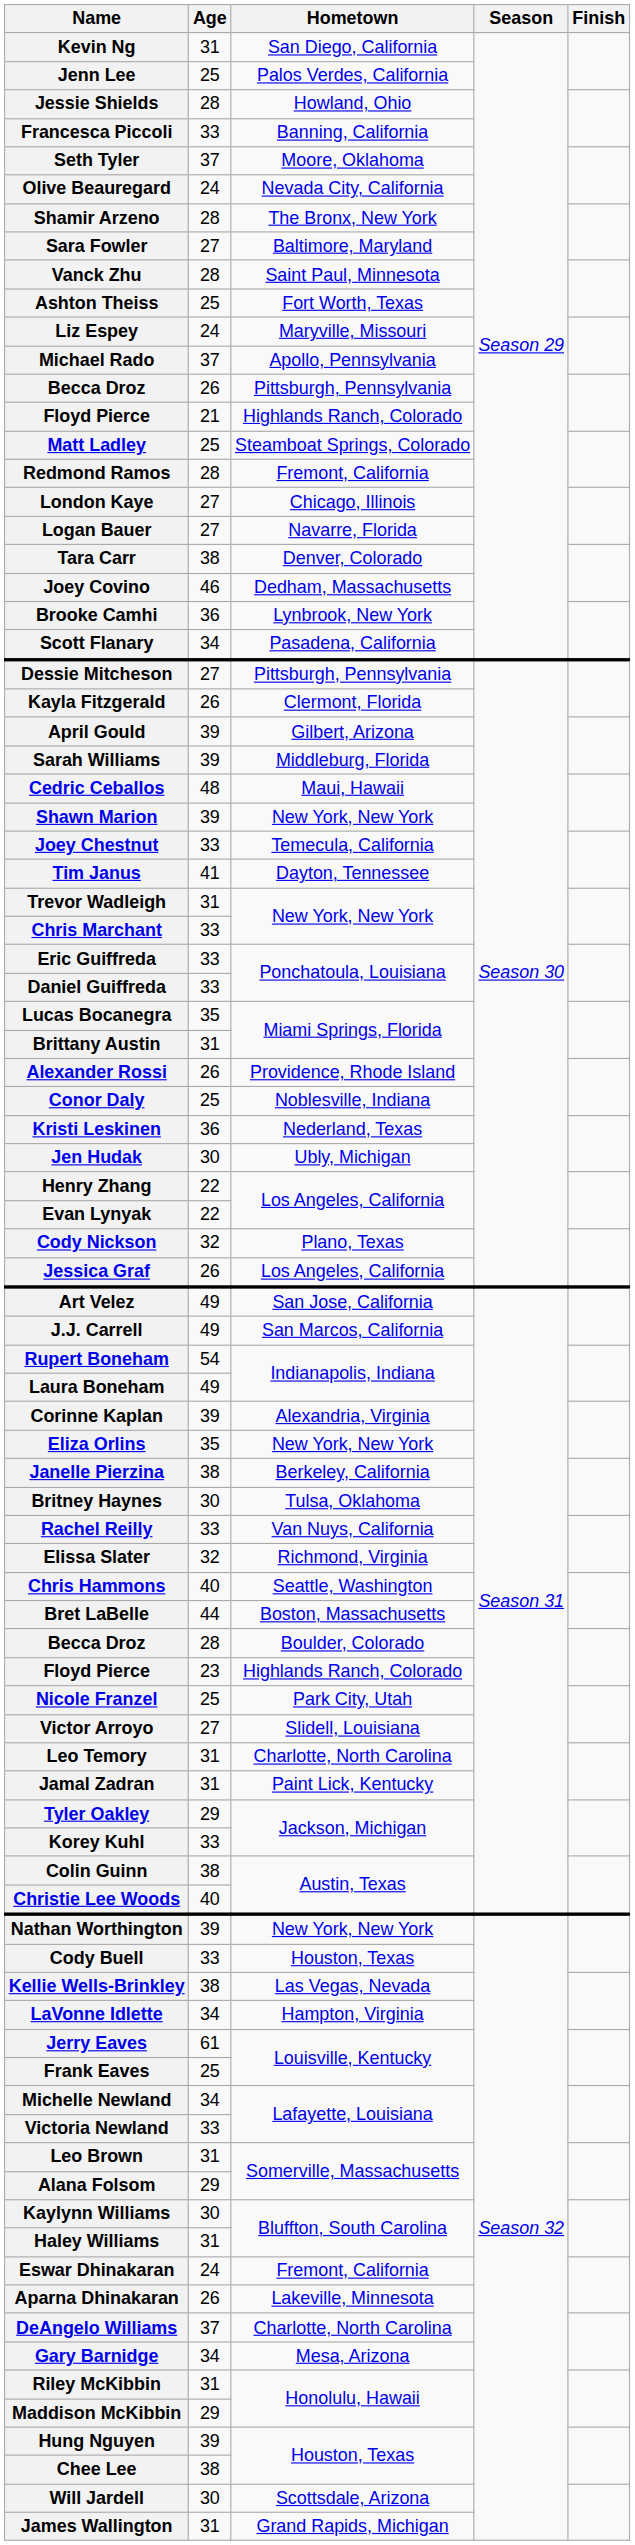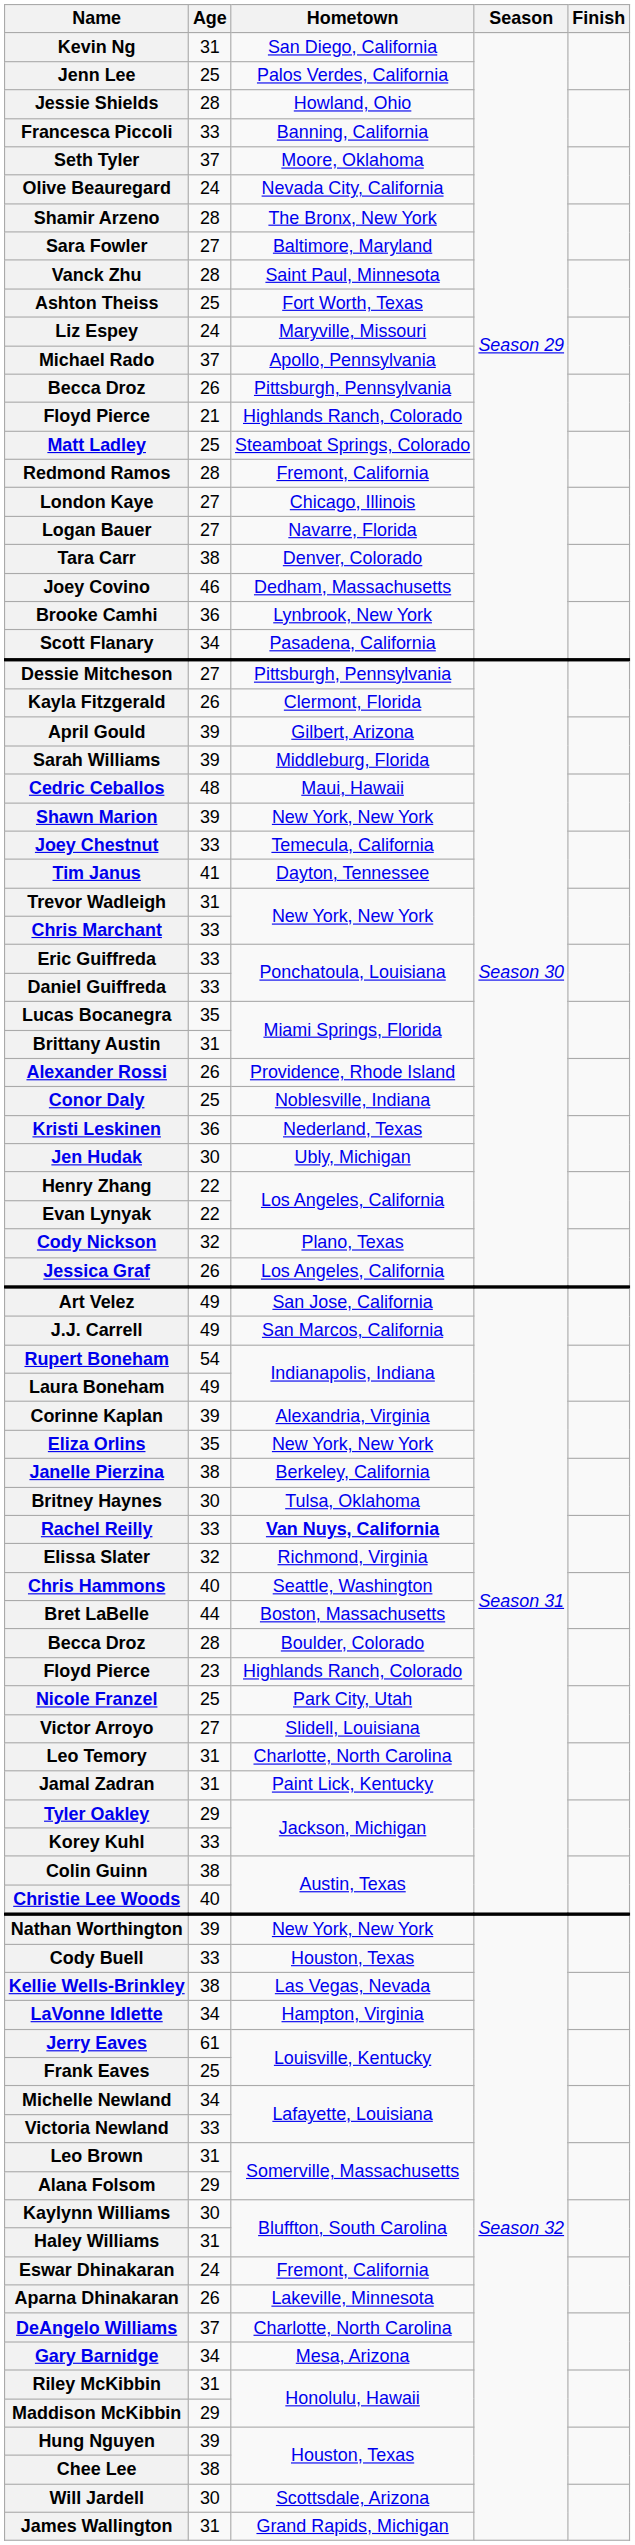Rachel Reilly | Hometown: normal -> bold
